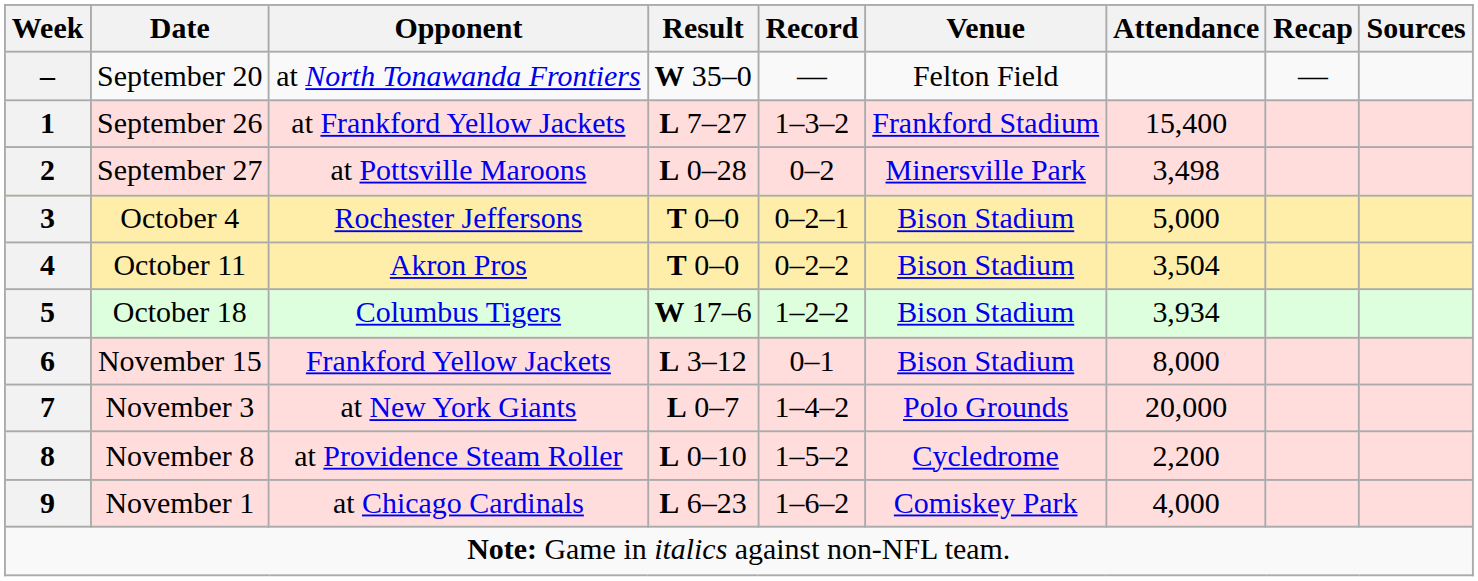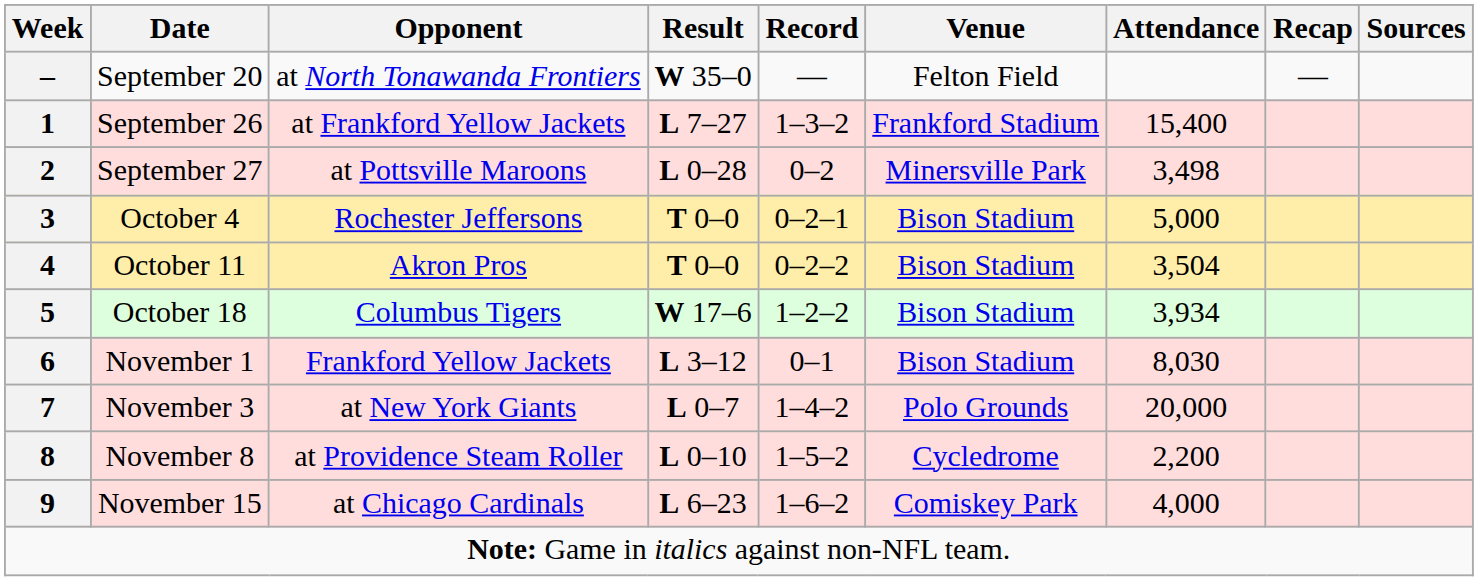6 | Date: November 15 -> November 1
6 | Attendance: 8,000 -> 8,030
9 | Date: November 1 -> November 15
